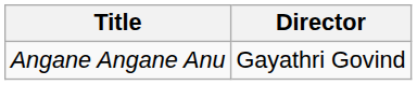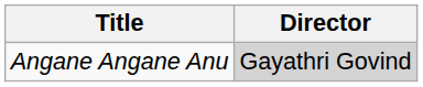Angane Angane Anu | Director: no background -> lightgrey background
